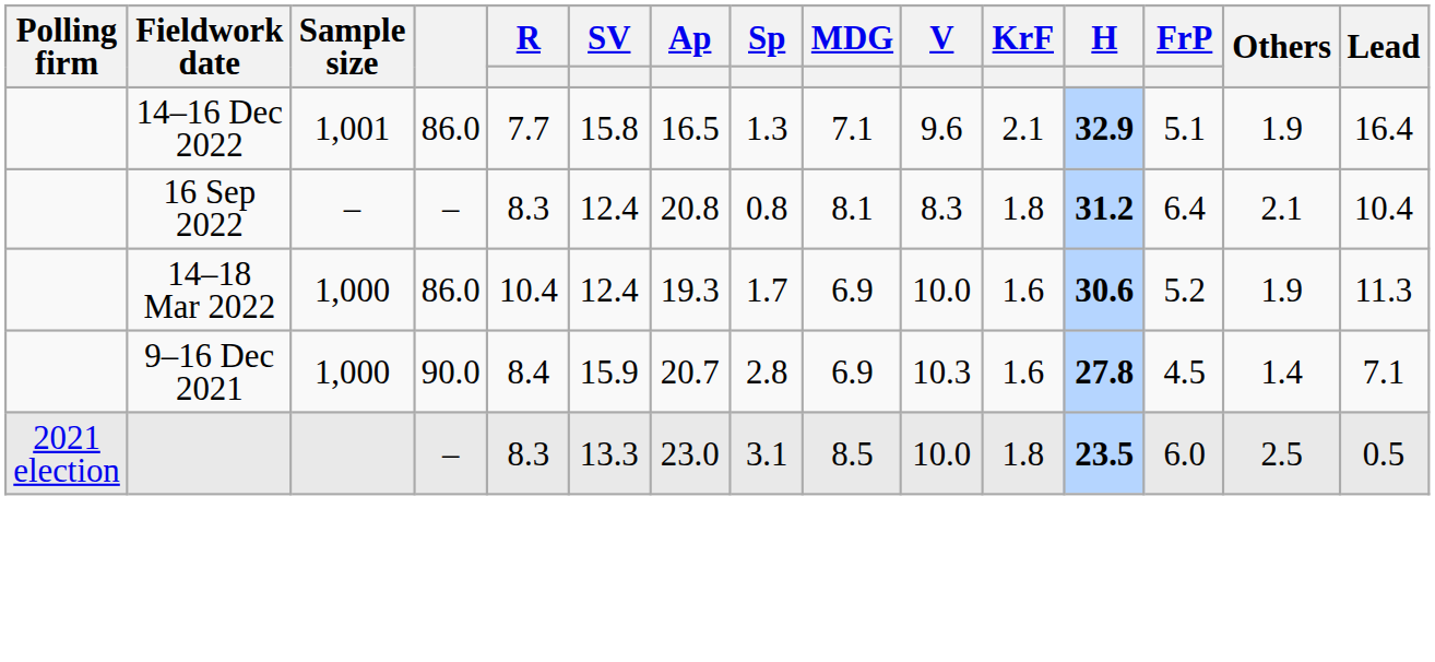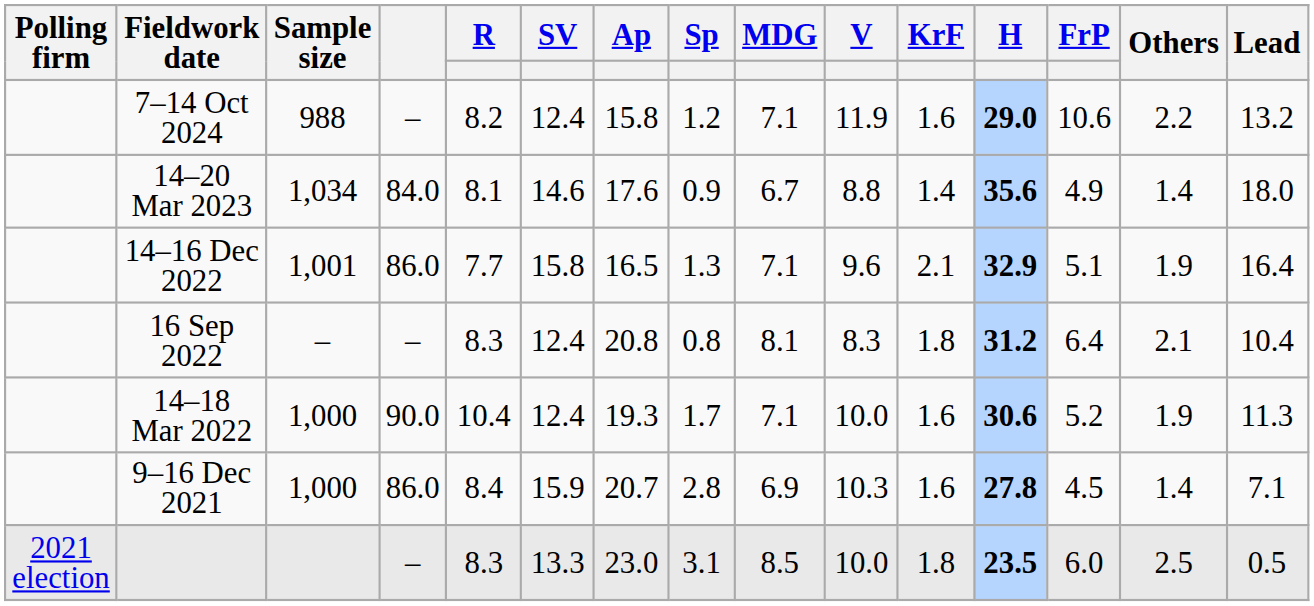+ row: 7–14 Oct 2024 | 988 | – | 8.2 | 12.4 | 15.8 | 1.2 | 7.1 | 11.9 | 1.6 | 29.0 | 10.6 | 2.2 | 13.2
+ row: 14–20 Mar 2023 | 1,034 | 84.0 | 8.1 | 14.6 | 17.6 | 0.9 | 6.7 | 8.8 | 1.4 | 35.6 | 4.9 | 1.4 | 18.0
14–18 Mar 2022 | column 4: 86.0 -> 90.0
14–18 Mar 2022 | MDG: 6.9 -> 7.1
9–16 Dec 2021 | column 4: 90.0 -> 86.0
